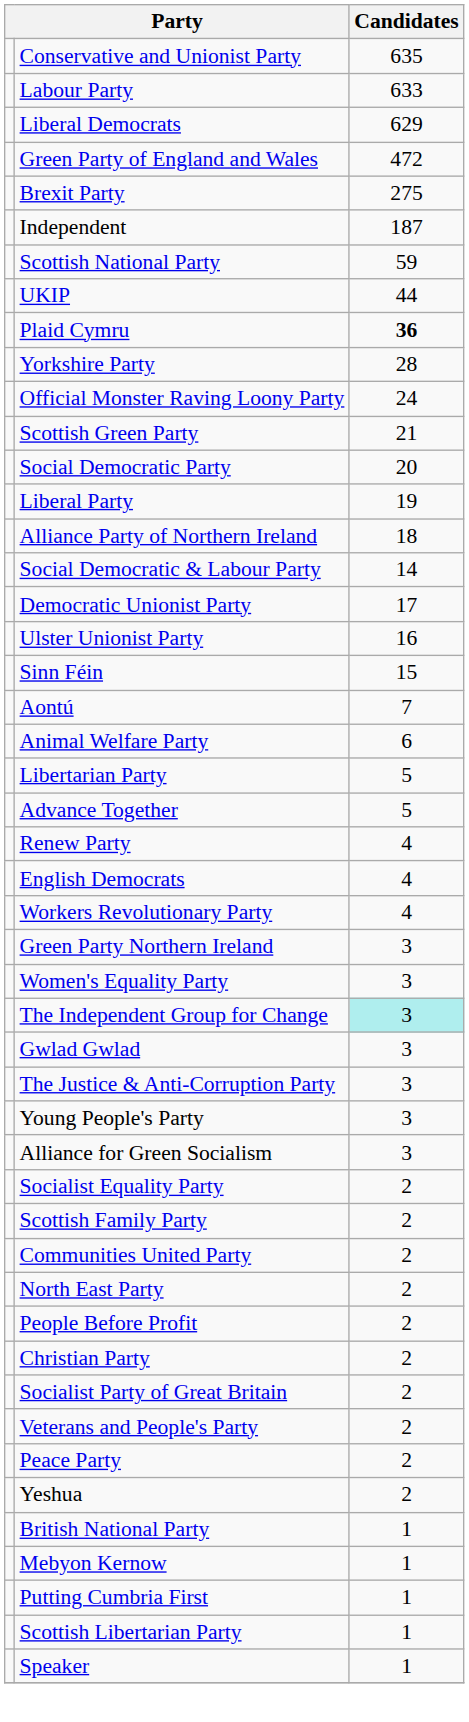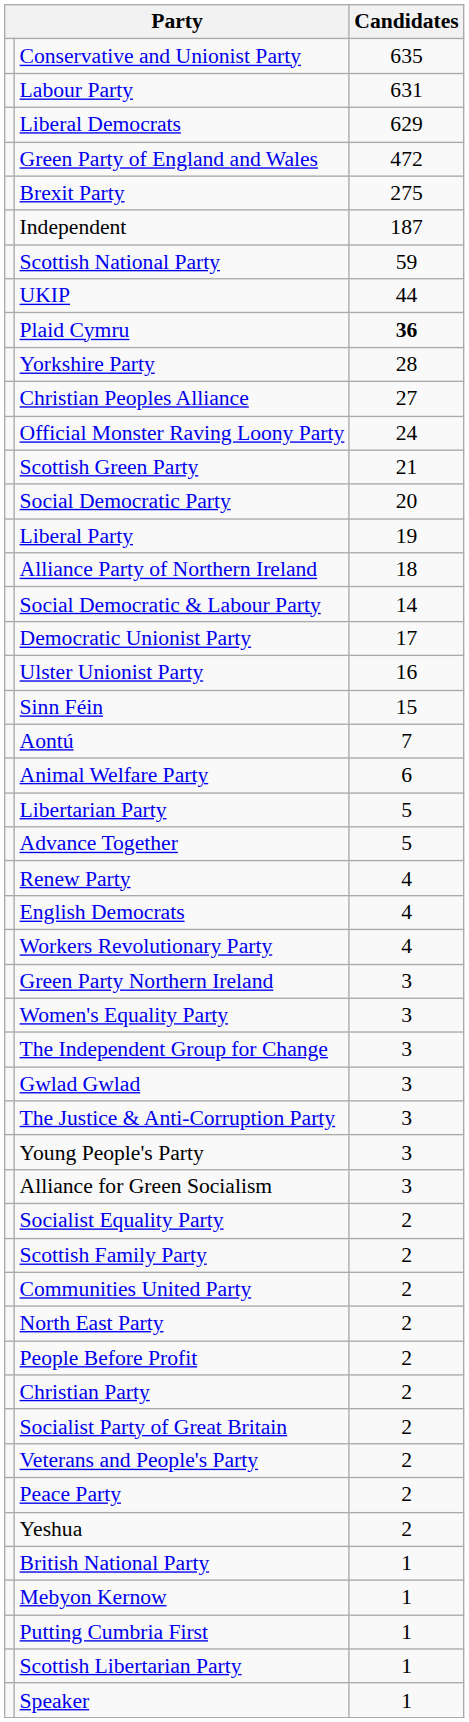Labour Party | Candidates: 633 -> 631
+ row: Christian Peoples Alliance | 27
The Independent Group for Change | Candidates: paleturquoise background -> no background
